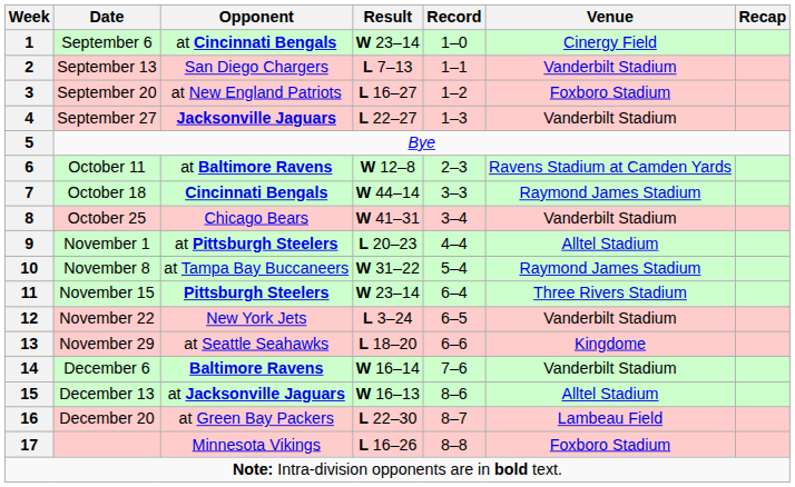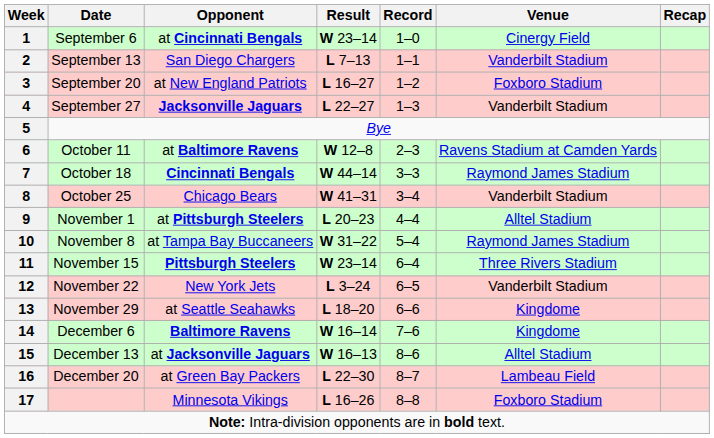14 | Venue: Vanderbilt Stadium -> Kingdome
